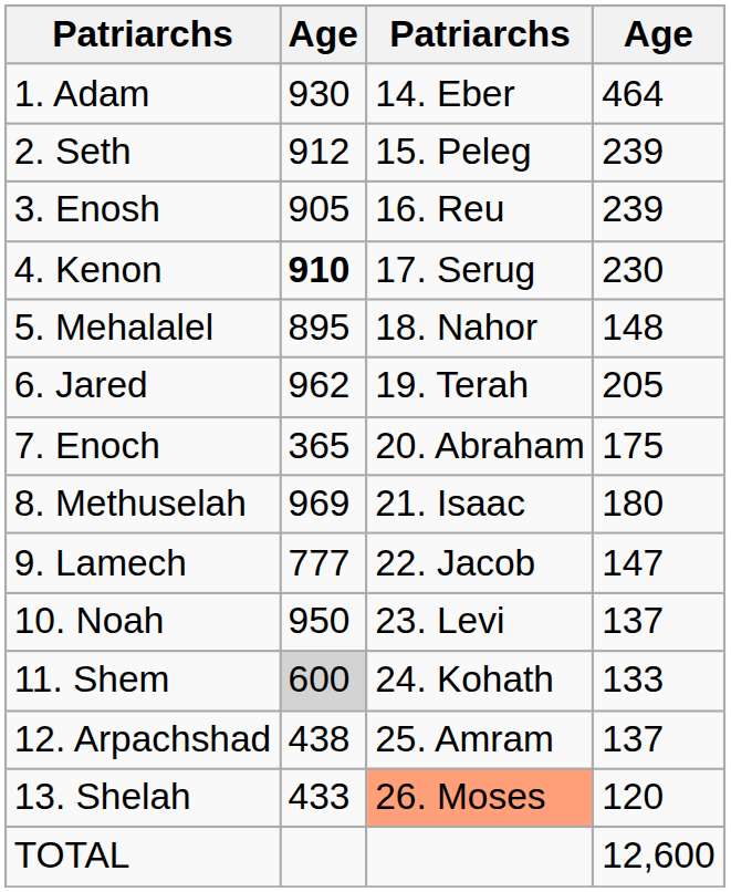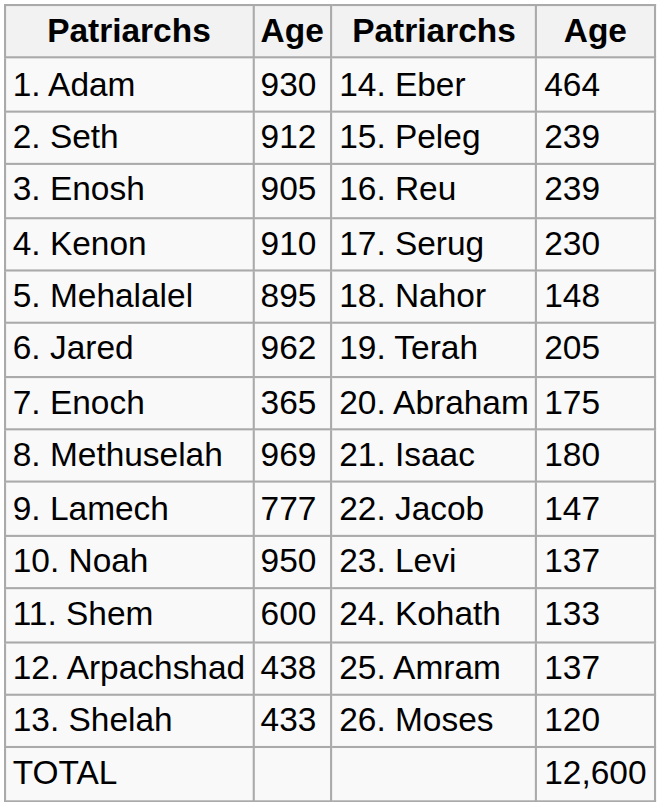4. Kenon | column 2: bold -> normal
11. Shem | column 2: lightgrey background -> no background
13. Shelah | column 3: lightsalmon background -> no background
